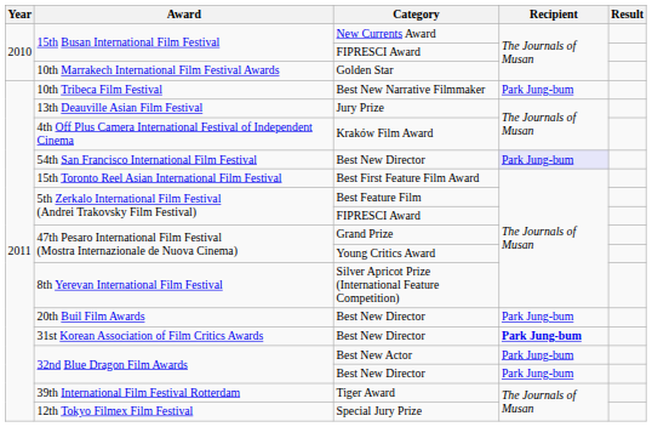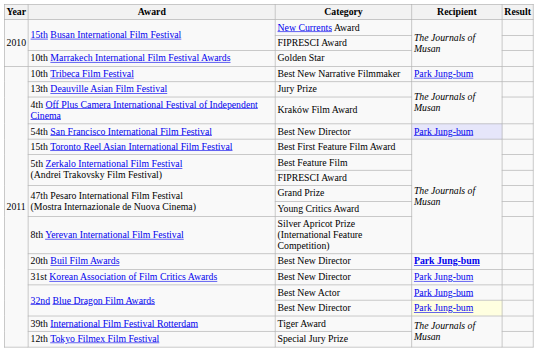20th Buil Film Awards | Recipient: normal -> bold
31st Korean Association of Film Critics Awards | Recipient: bold -> normal
32nd Blue Dragon Film Awards / Best New Director | Recipient: no background -> lightyellow background
